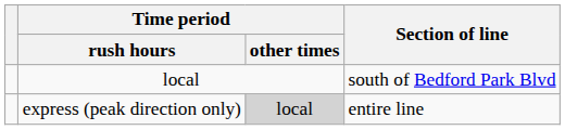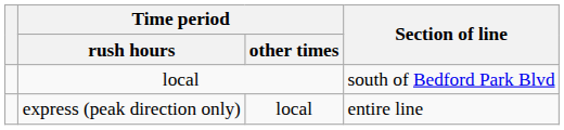express (peak direction only) | Time period / other times: lightgrey background -> no background
